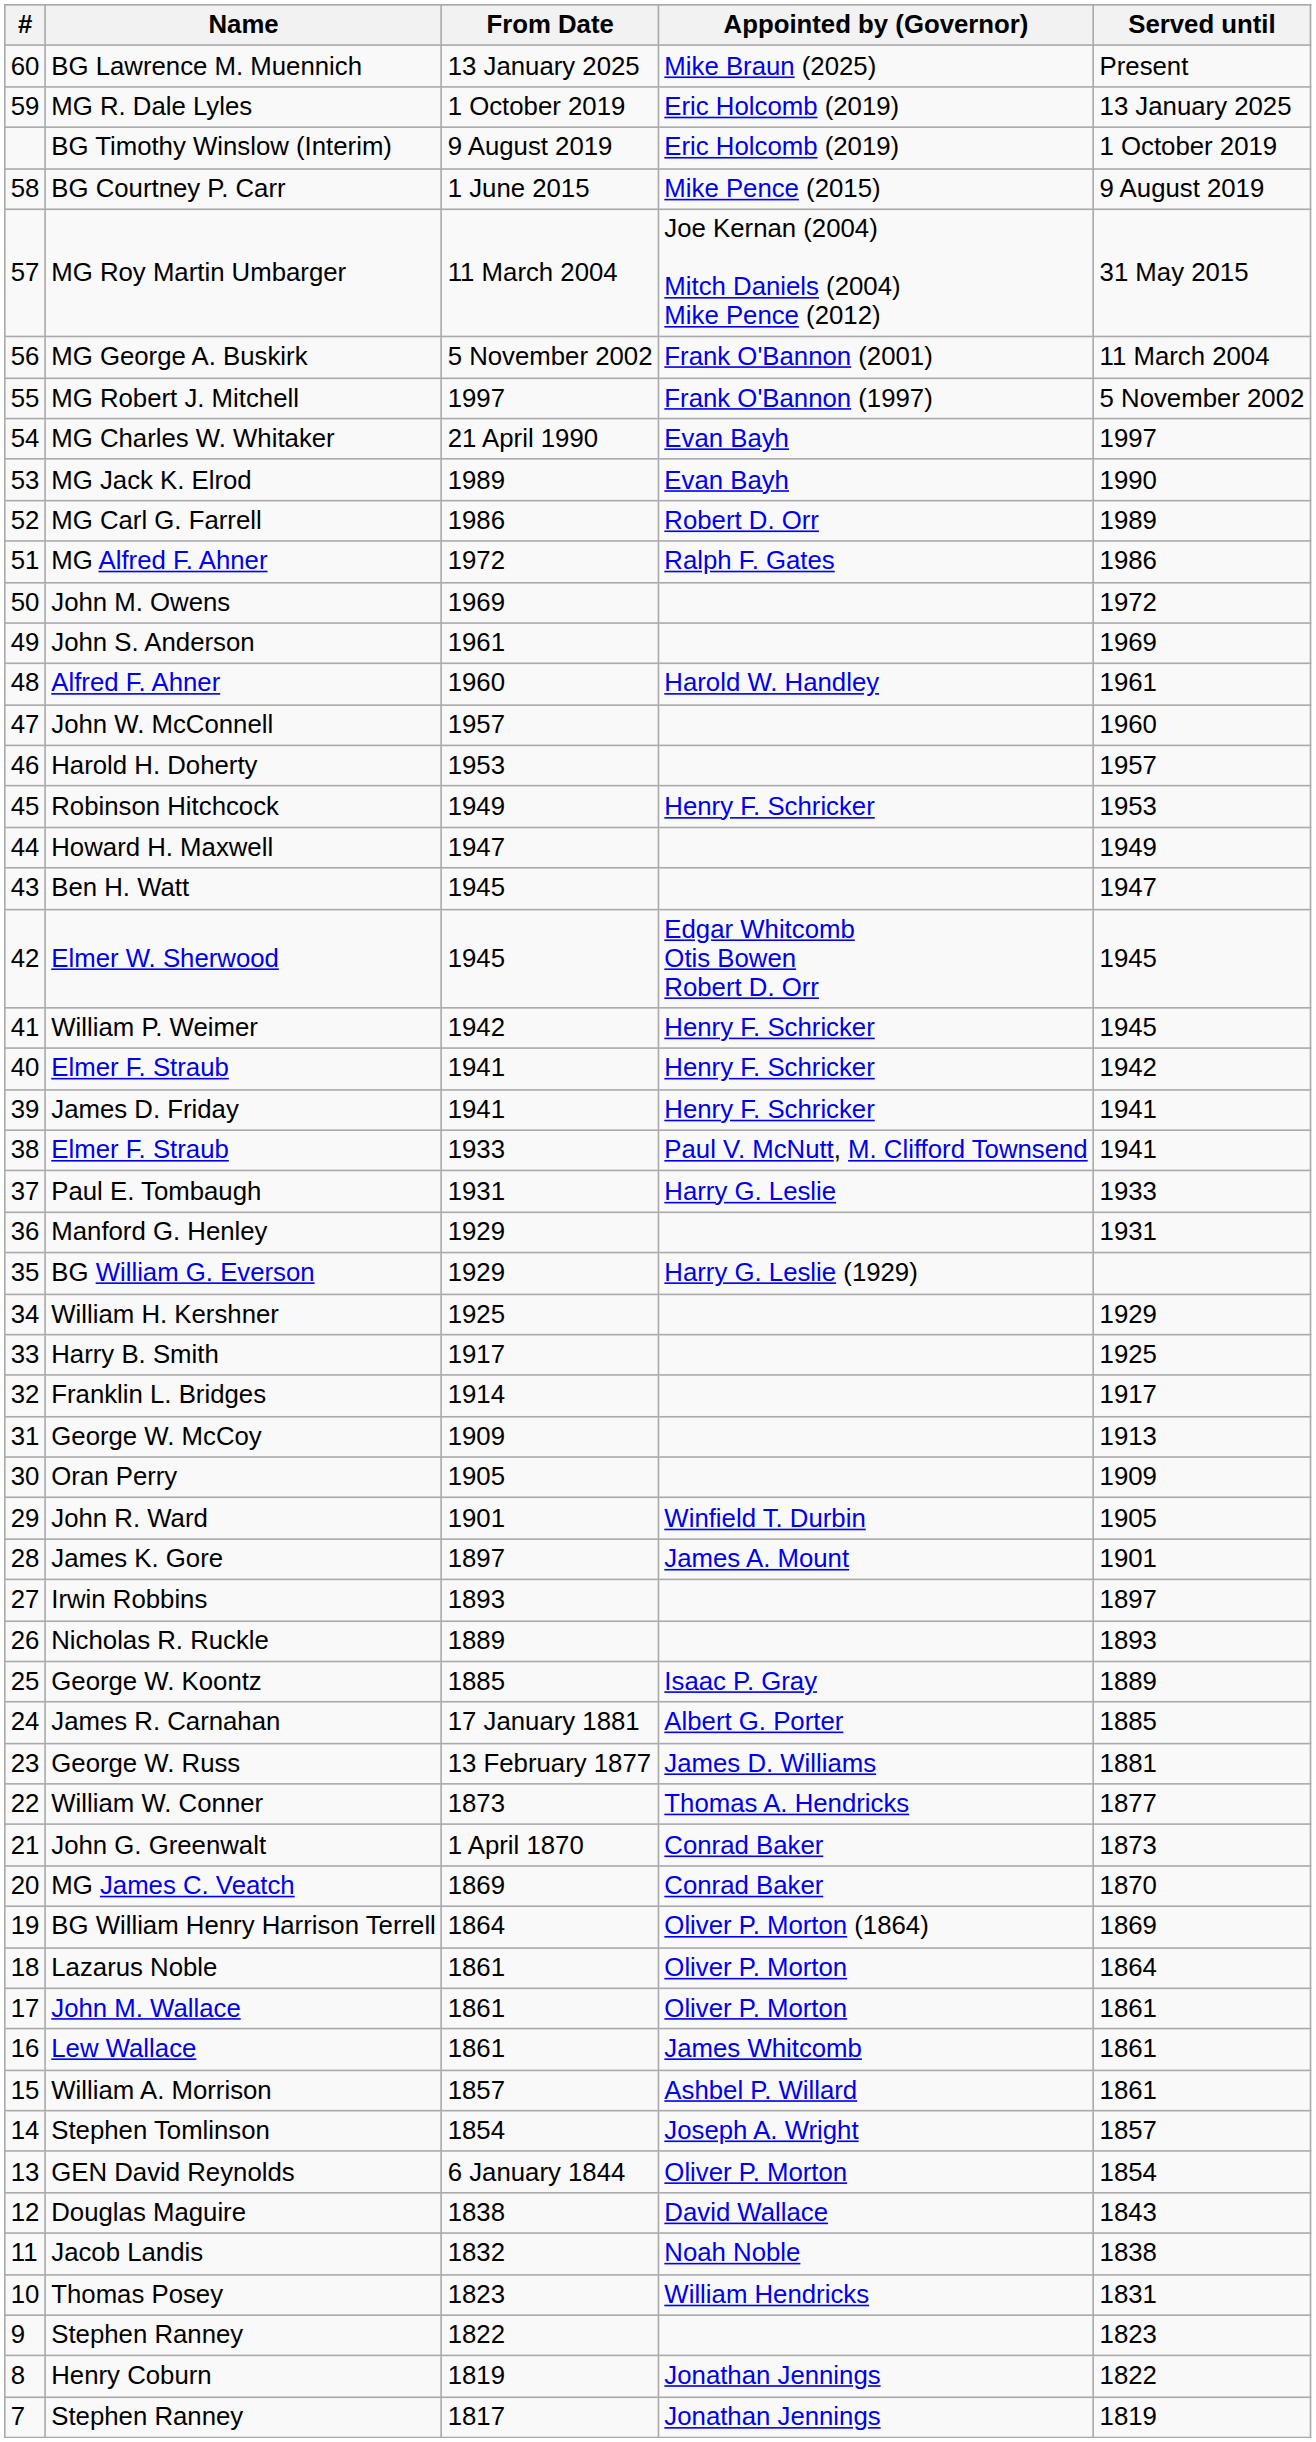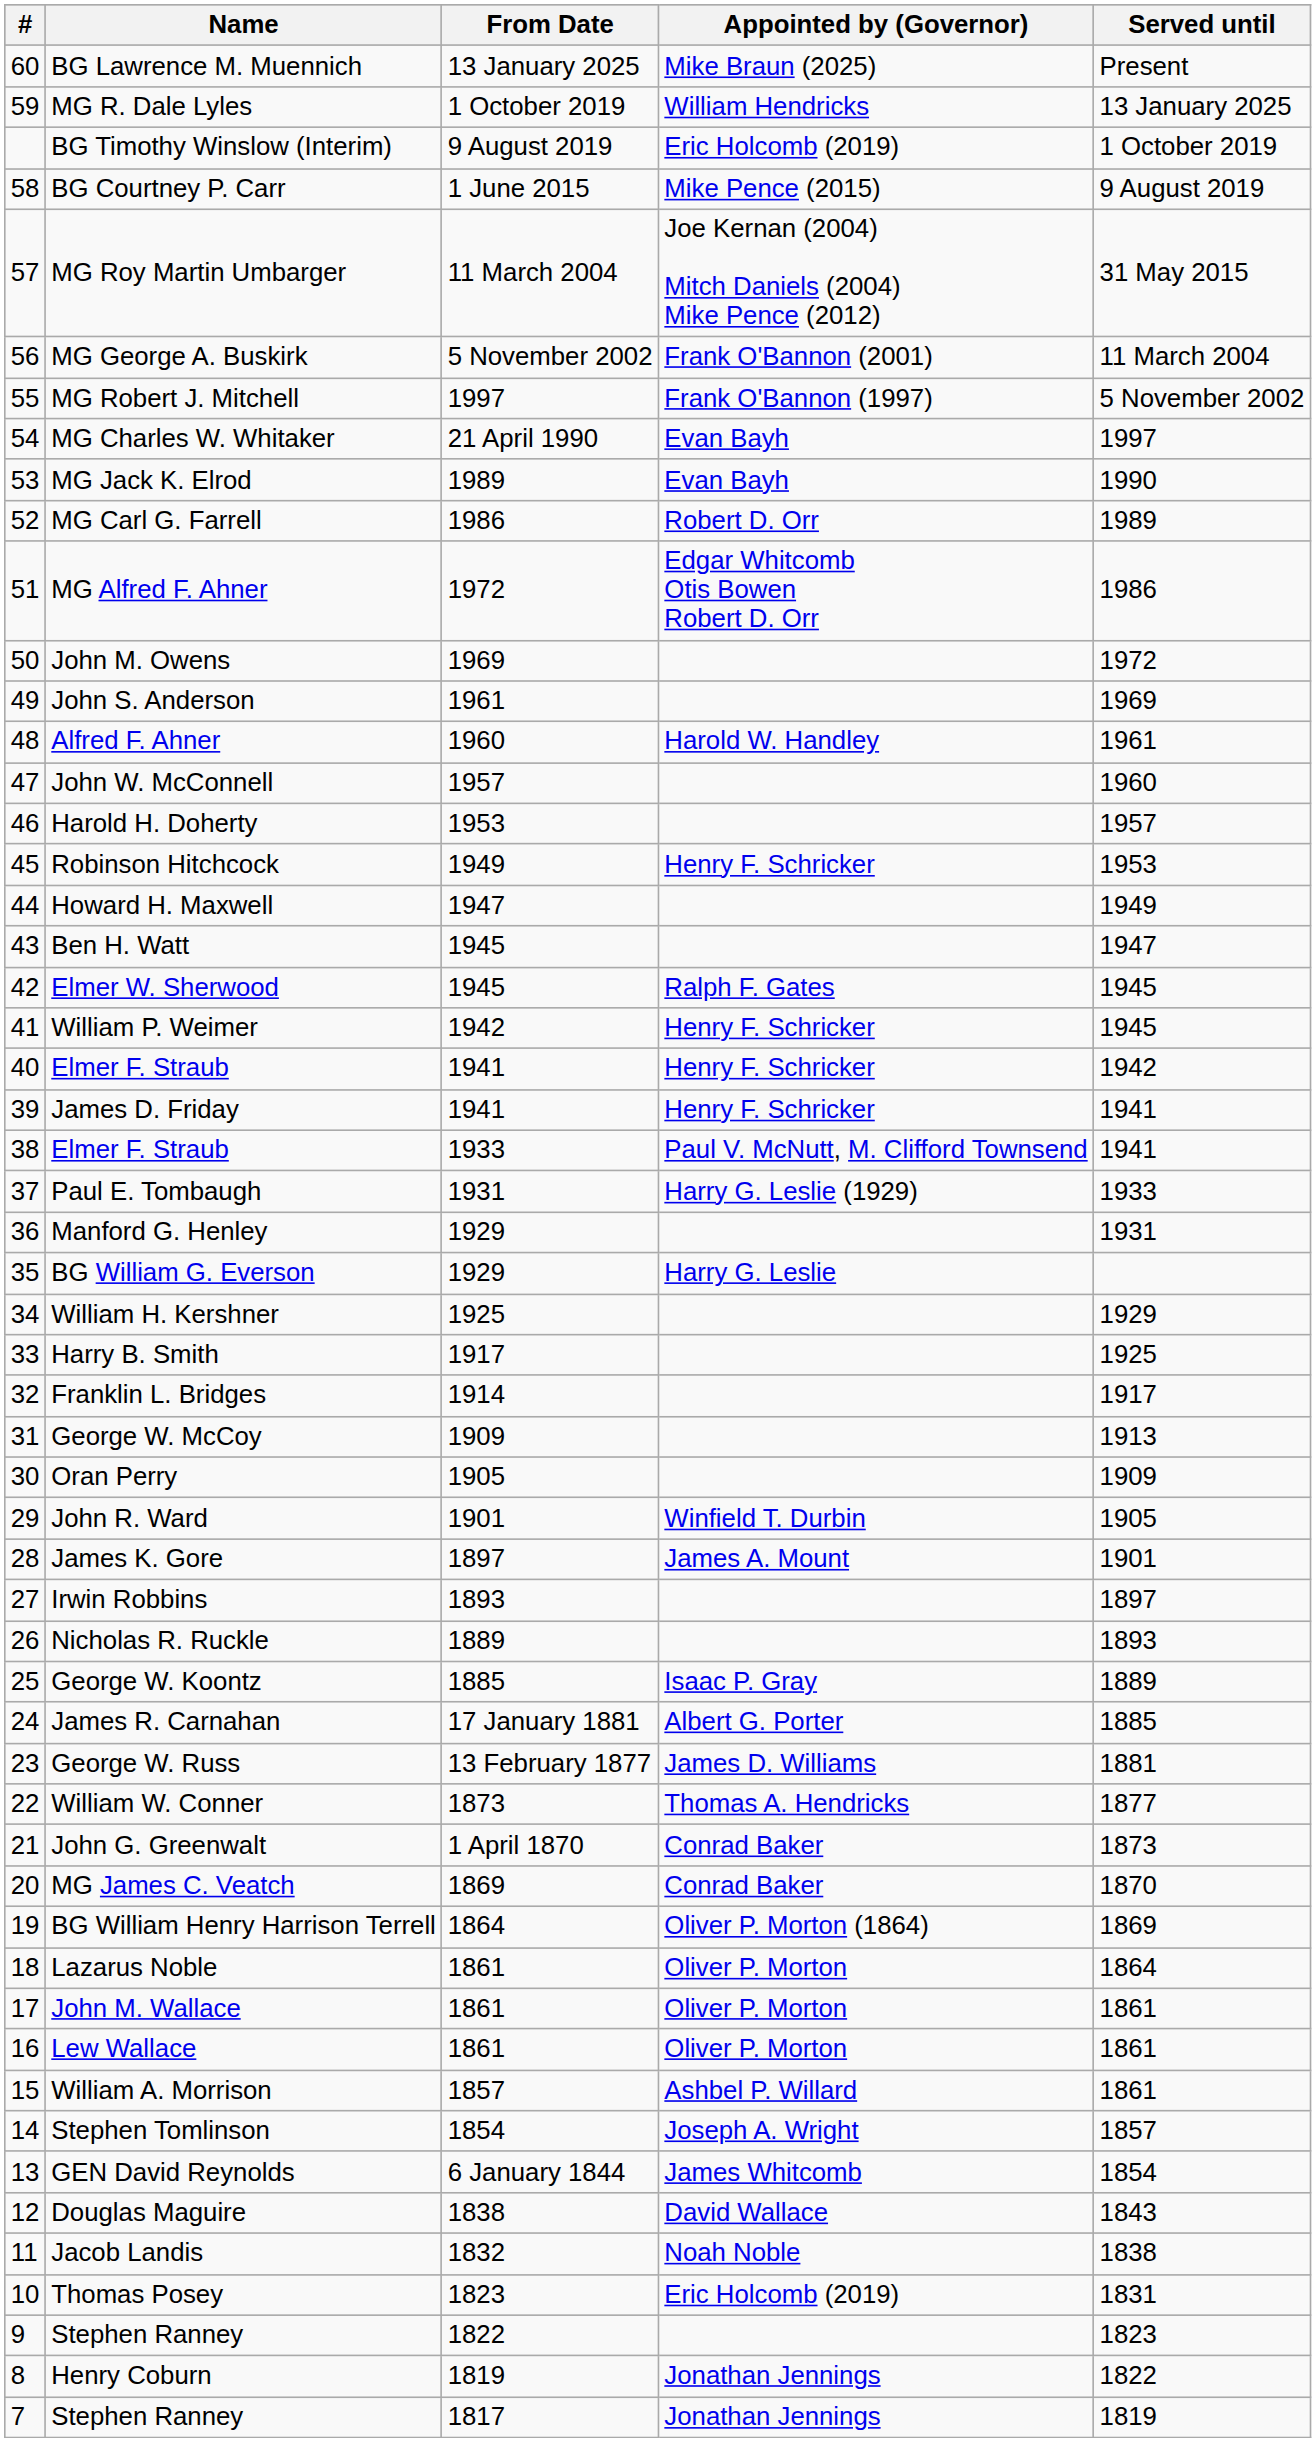MG R. Dale Lyles | Appointed by (Governor): Eric Holcomb (2019) -> William Hendricks
MG Alfred F. Ahner | Appointed by (Governor): Ralph F. Gates -> Edgar Whitcomb Otis Bowen Robert D. Orr
Elmer W. Sherwood | Appointed by (Governor): Edgar Whitcomb Otis Bowen Robert D. Orr -> Ralph F. Gates
Paul E. Tombaugh | Appointed by (Governor): Harry G. Leslie -> Harry G. Leslie (1929)
BG William G. Everson | Appointed by (Governor): Harry G. Leslie (1929) -> Harry G. Leslie
Lew Wallace | Appointed by (Governor): James Whitcomb -> Oliver P. Morton
GEN David Reynolds | Appointed by (Governor): Oliver P. Morton -> James Whitcomb
Thomas Posey | Appointed by (Governor): William Hendricks -> Eric Holcomb (2019)
